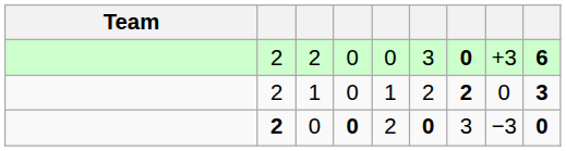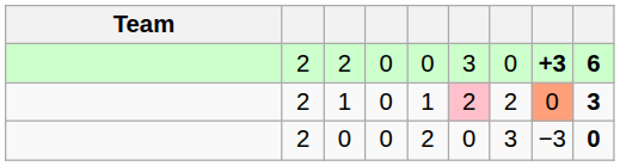row 2 | column 7: bold -> normal
row 2 | column 8: normal -> bold
row 3 | column 6: no background -> pink background
row 3 | column 7: bold -> normal
row 3 | column 8: no background -> lightsalmon background
row 4 | column 2: bold -> normal
row 4 | column 4: bold -> normal
row 4 | column 6: bold -> normal
